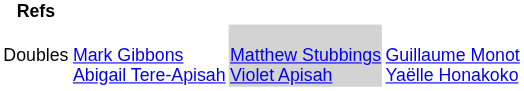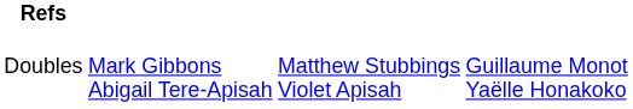Doubles | column 3: lightgrey background -> no background
